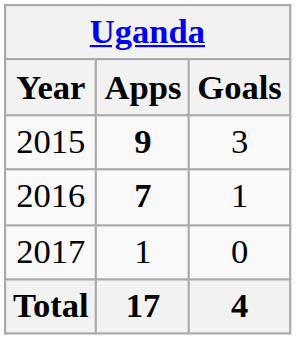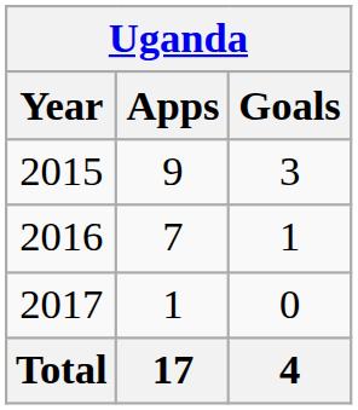2015 | Apps: bold -> normal
2016 | Apps: bold -> normal
